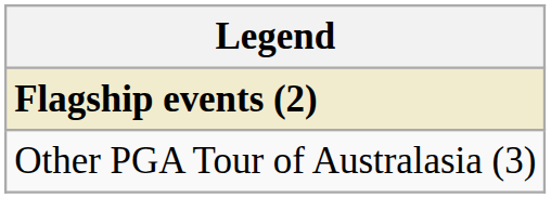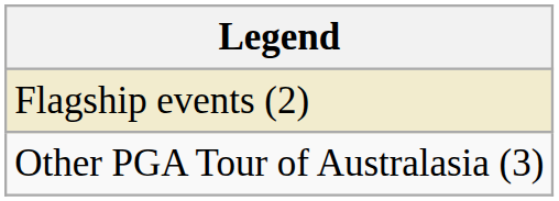row 2 | column 1: bold -> normal
